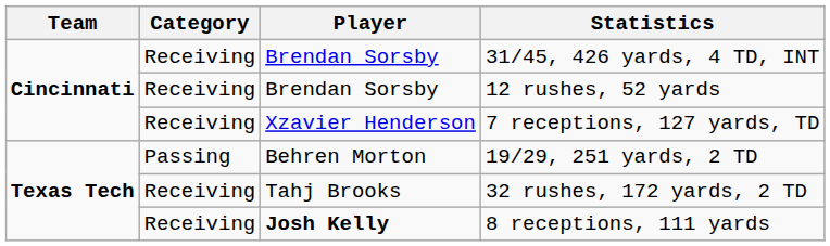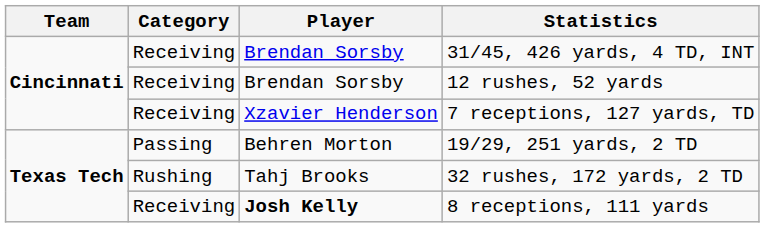32 rushes, 172 yards, 2 TD | Category: Receiving -> Rushing
